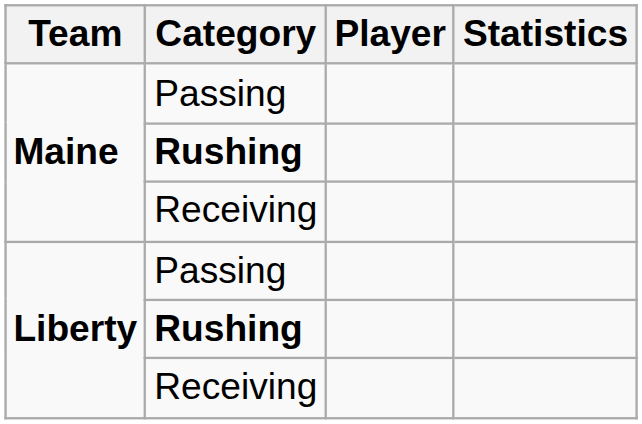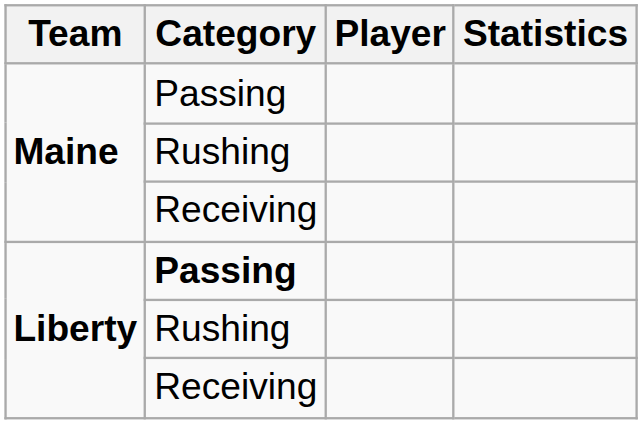Maine / Rushing | Category: bold -> normal
Liberty / Passing | Category: normal -> bold
Liberty / Rushing | Category: bold -> normal
